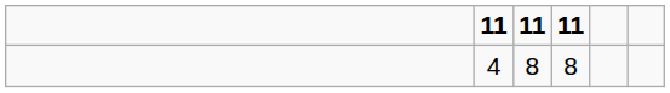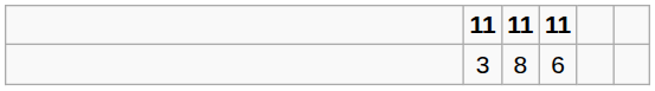row 2 | column 2: 4 -> 3
row 2 | column 4: 8 -> 6
